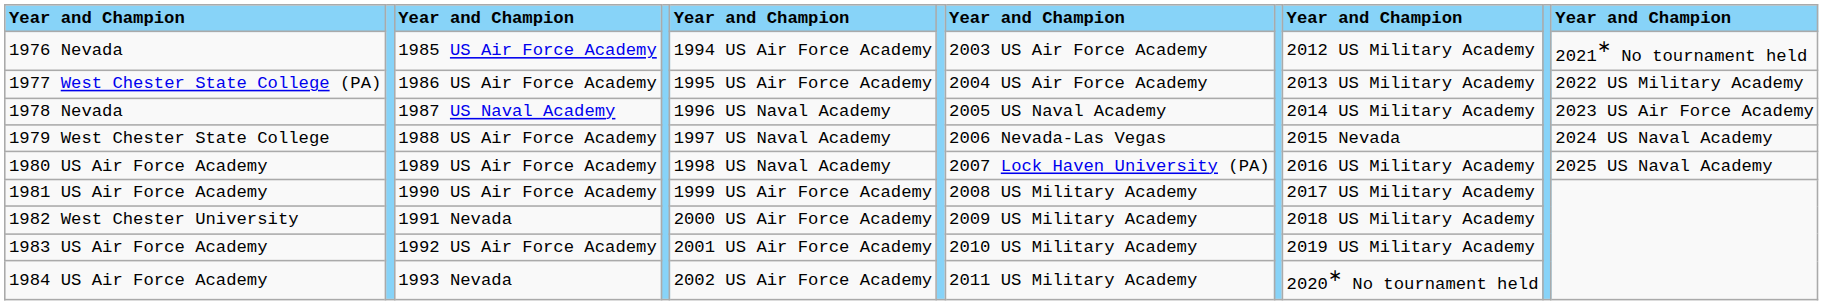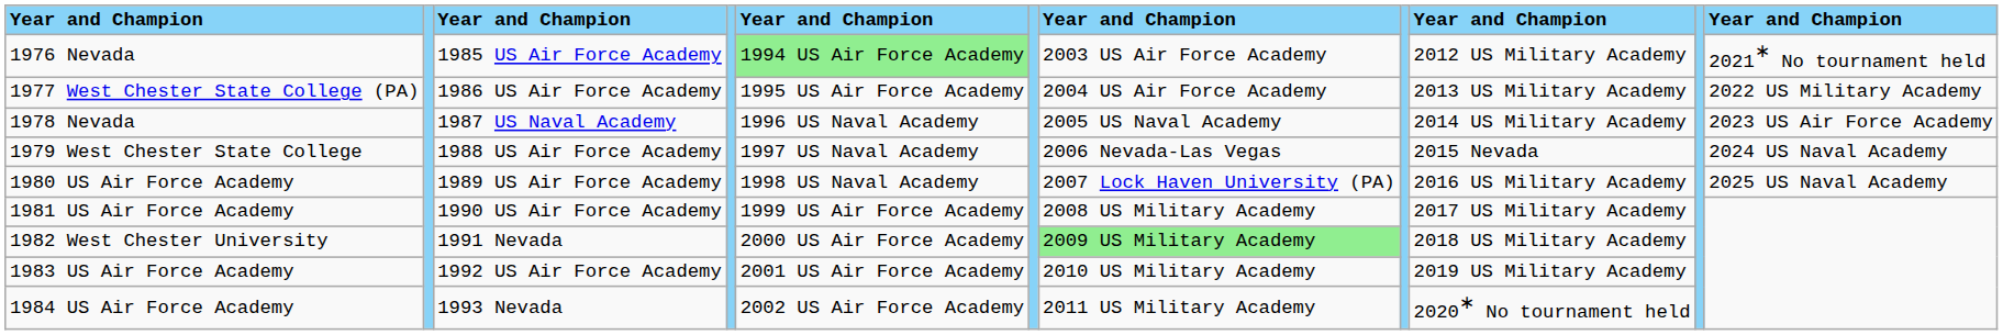1976 Nevada | column 5: no background -> lightgreen background
1982 West Chester University | column 7: no background -> lightgreen background
